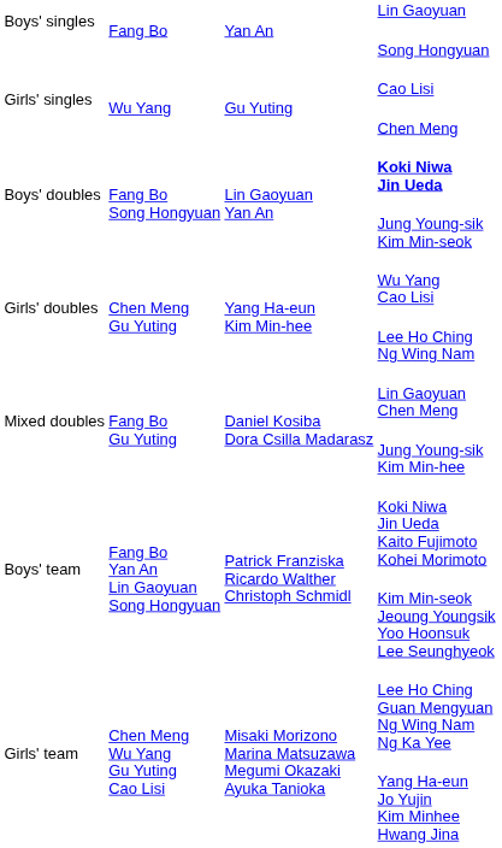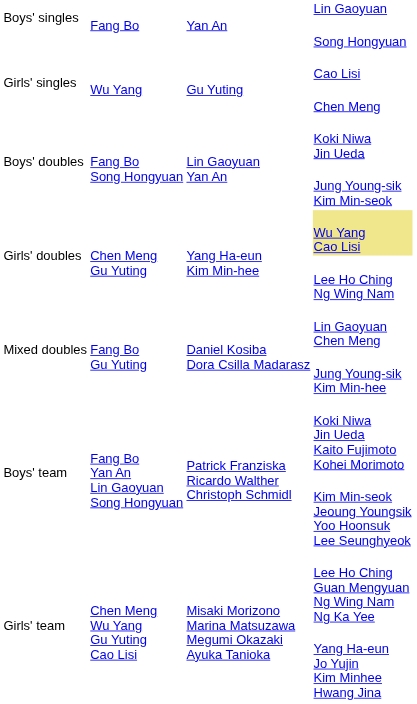Koki Niwa Jin Ueda | column 4: bold -> normal
Wu Yang Cao Lisi | column 4: no background -> khaki background
